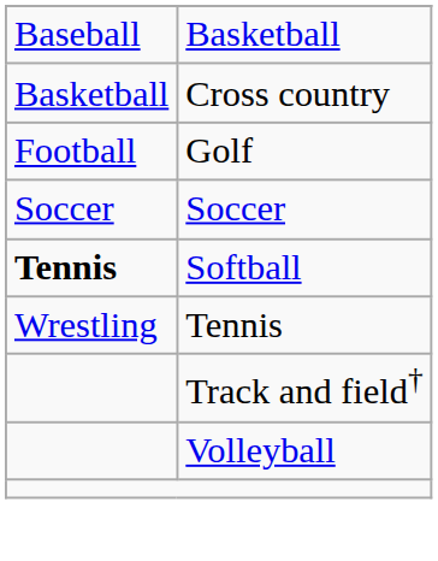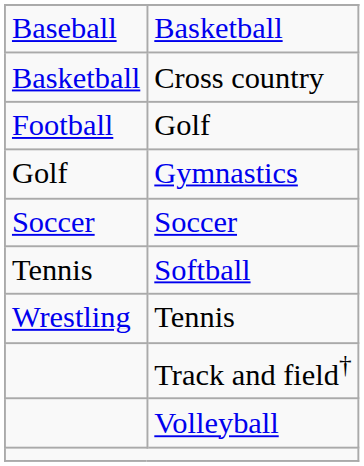+ row: Golf | Gymnastics
Softball | column 1: bold -> normal
